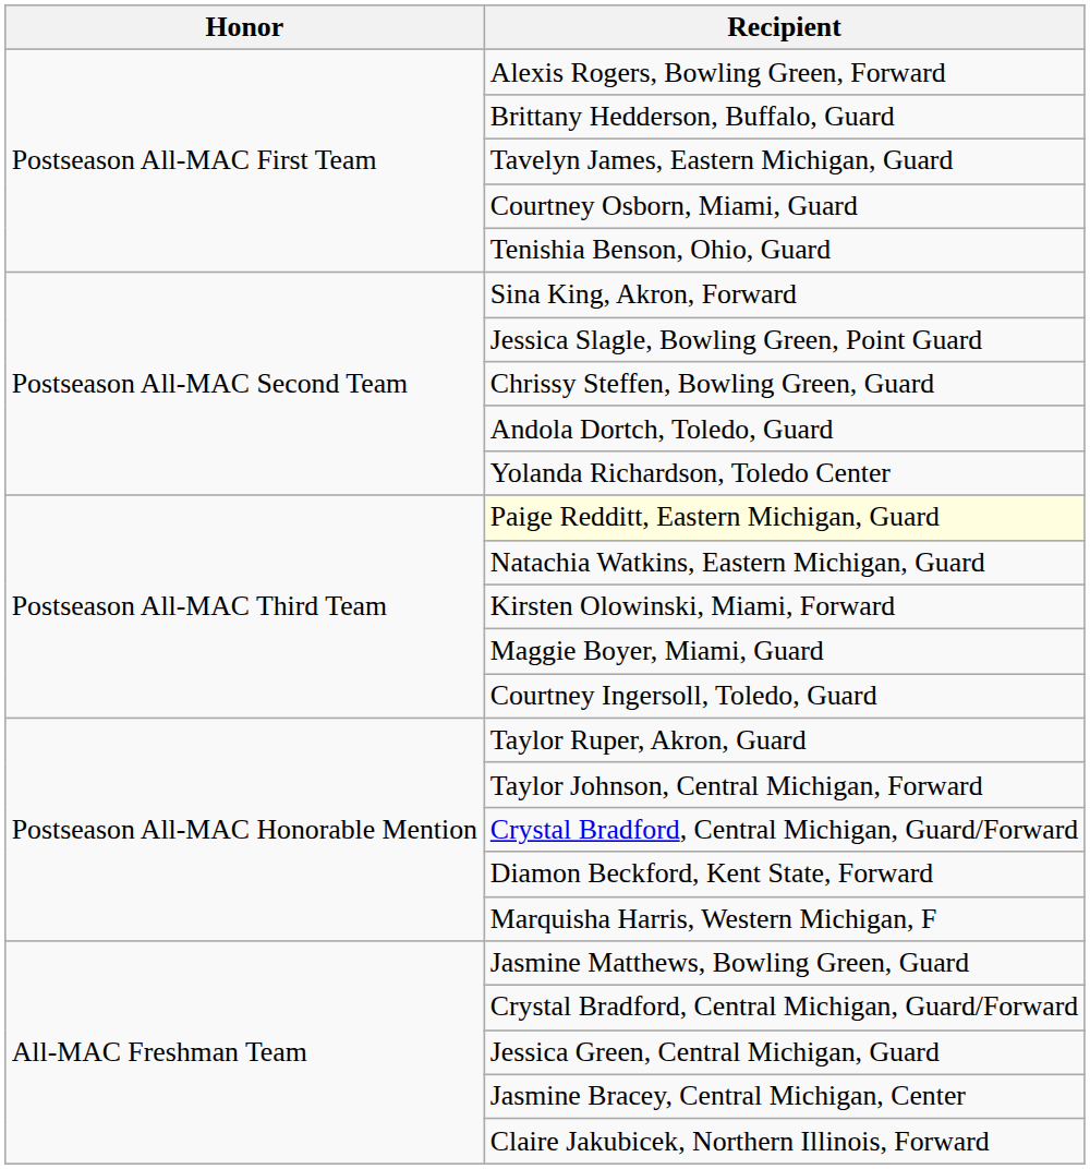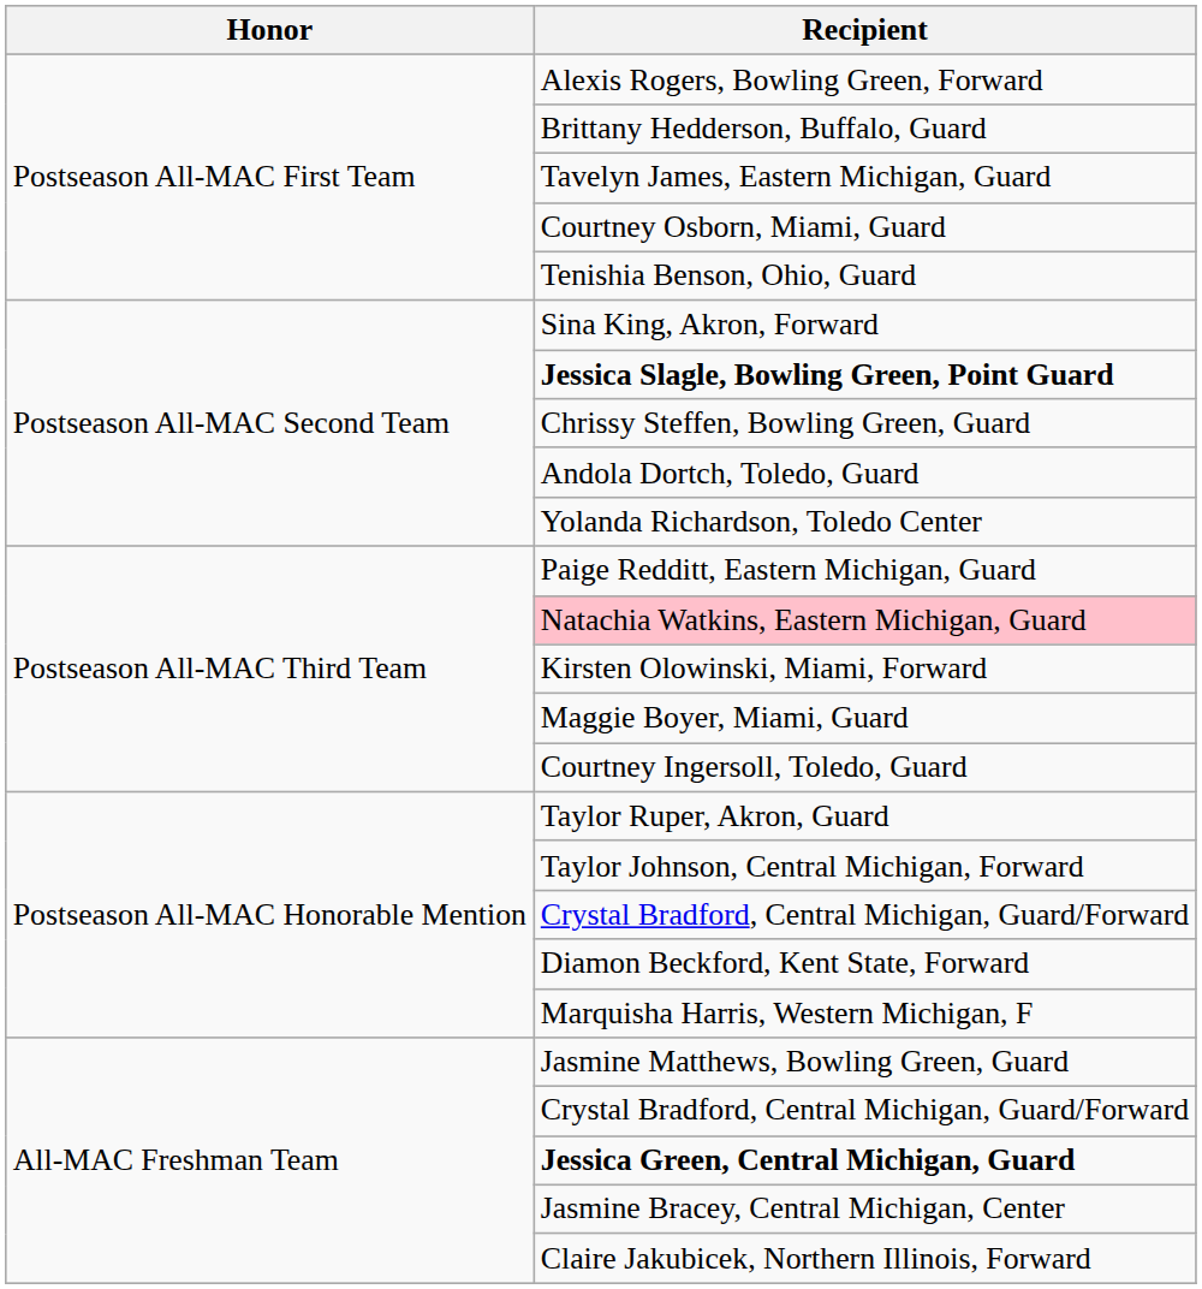row 8 | Recipient: normal -> bold
row 12 | Recipient: lightyellow background -> no background
row 13 | Recipient: no background -> pink background
row 24 | Recipient: normal -> bold
